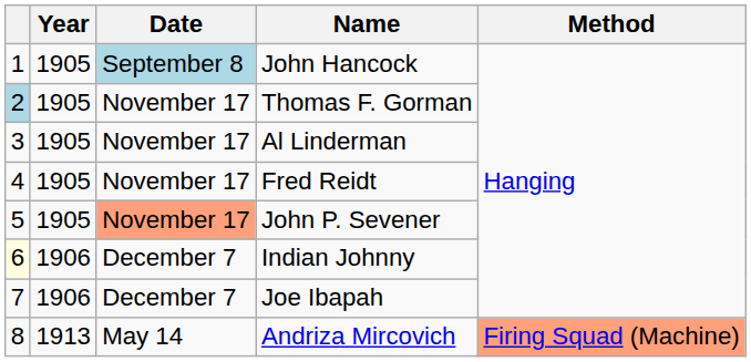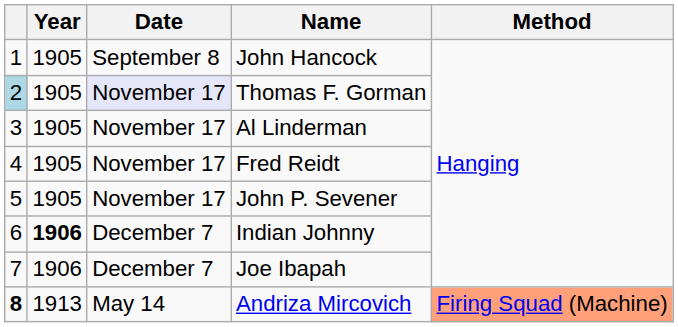John Hancock | Date: lightblue background -> no background
Thomas F. Gorman | Date: no background -> lavender background
John P. Sevener | Date: lightsalmon background -> no background
Indian Johnny | column 1: lightyellow background -> no background
Indian Johnny | Year: normal -> bold
Andriza Mircovich | column 1: normal -> bold
